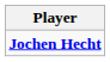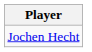row 2 | column 1: bold -> normal
